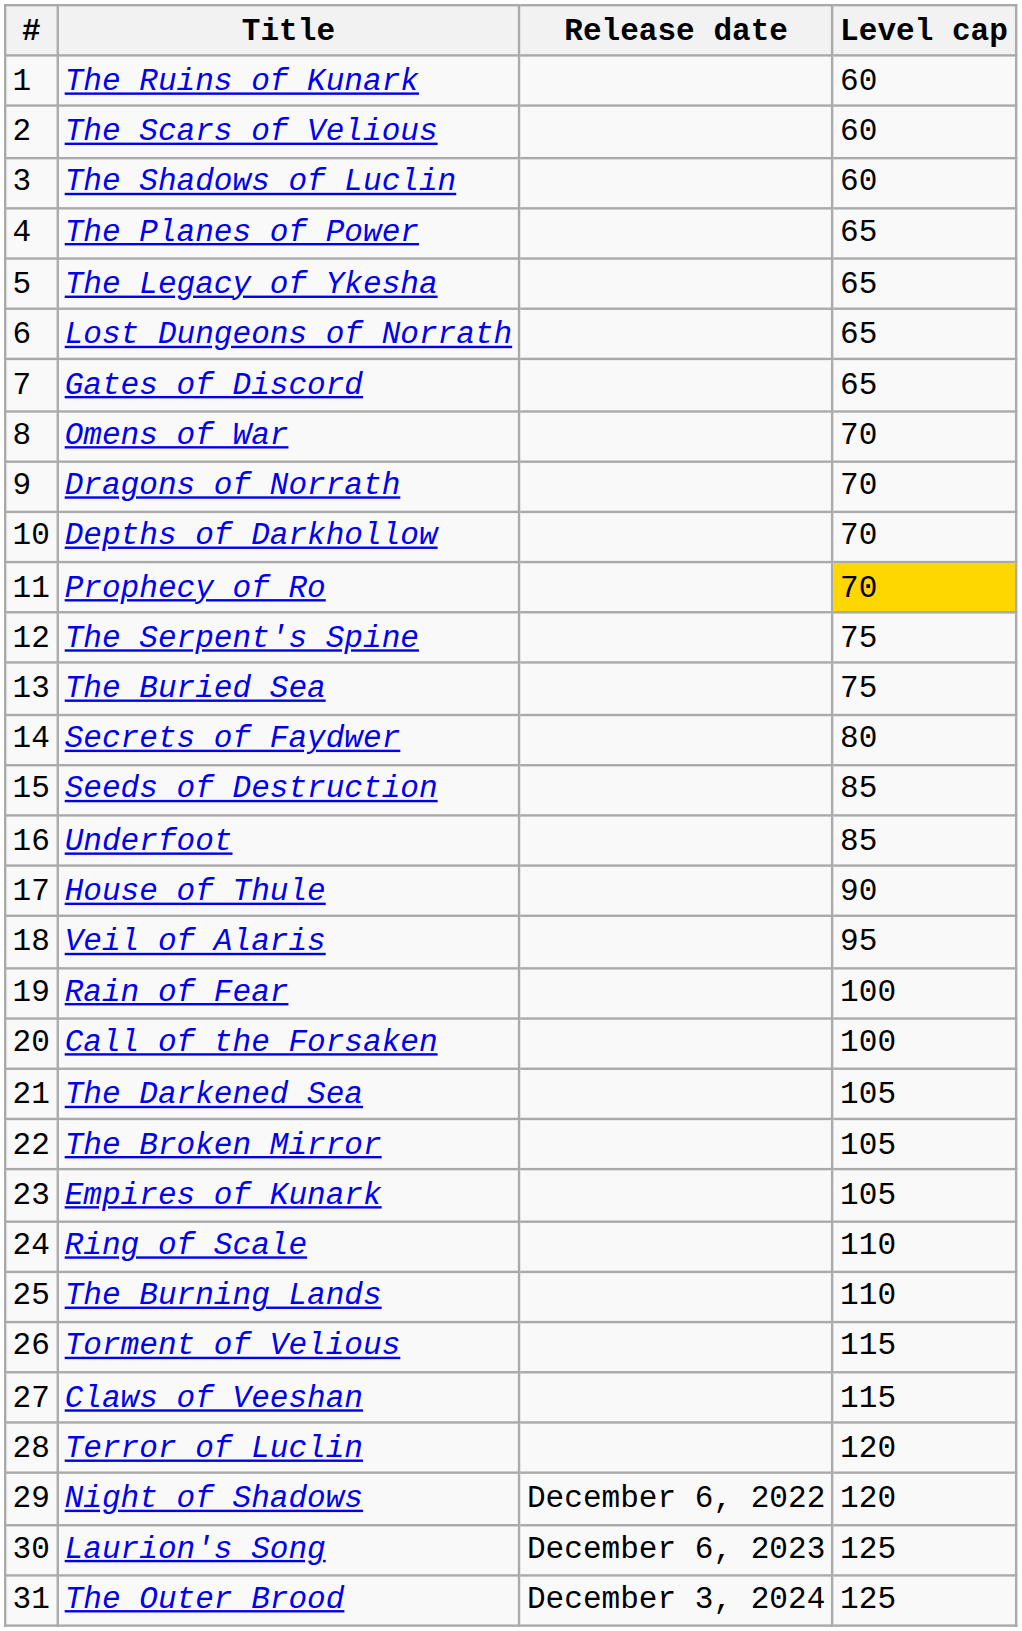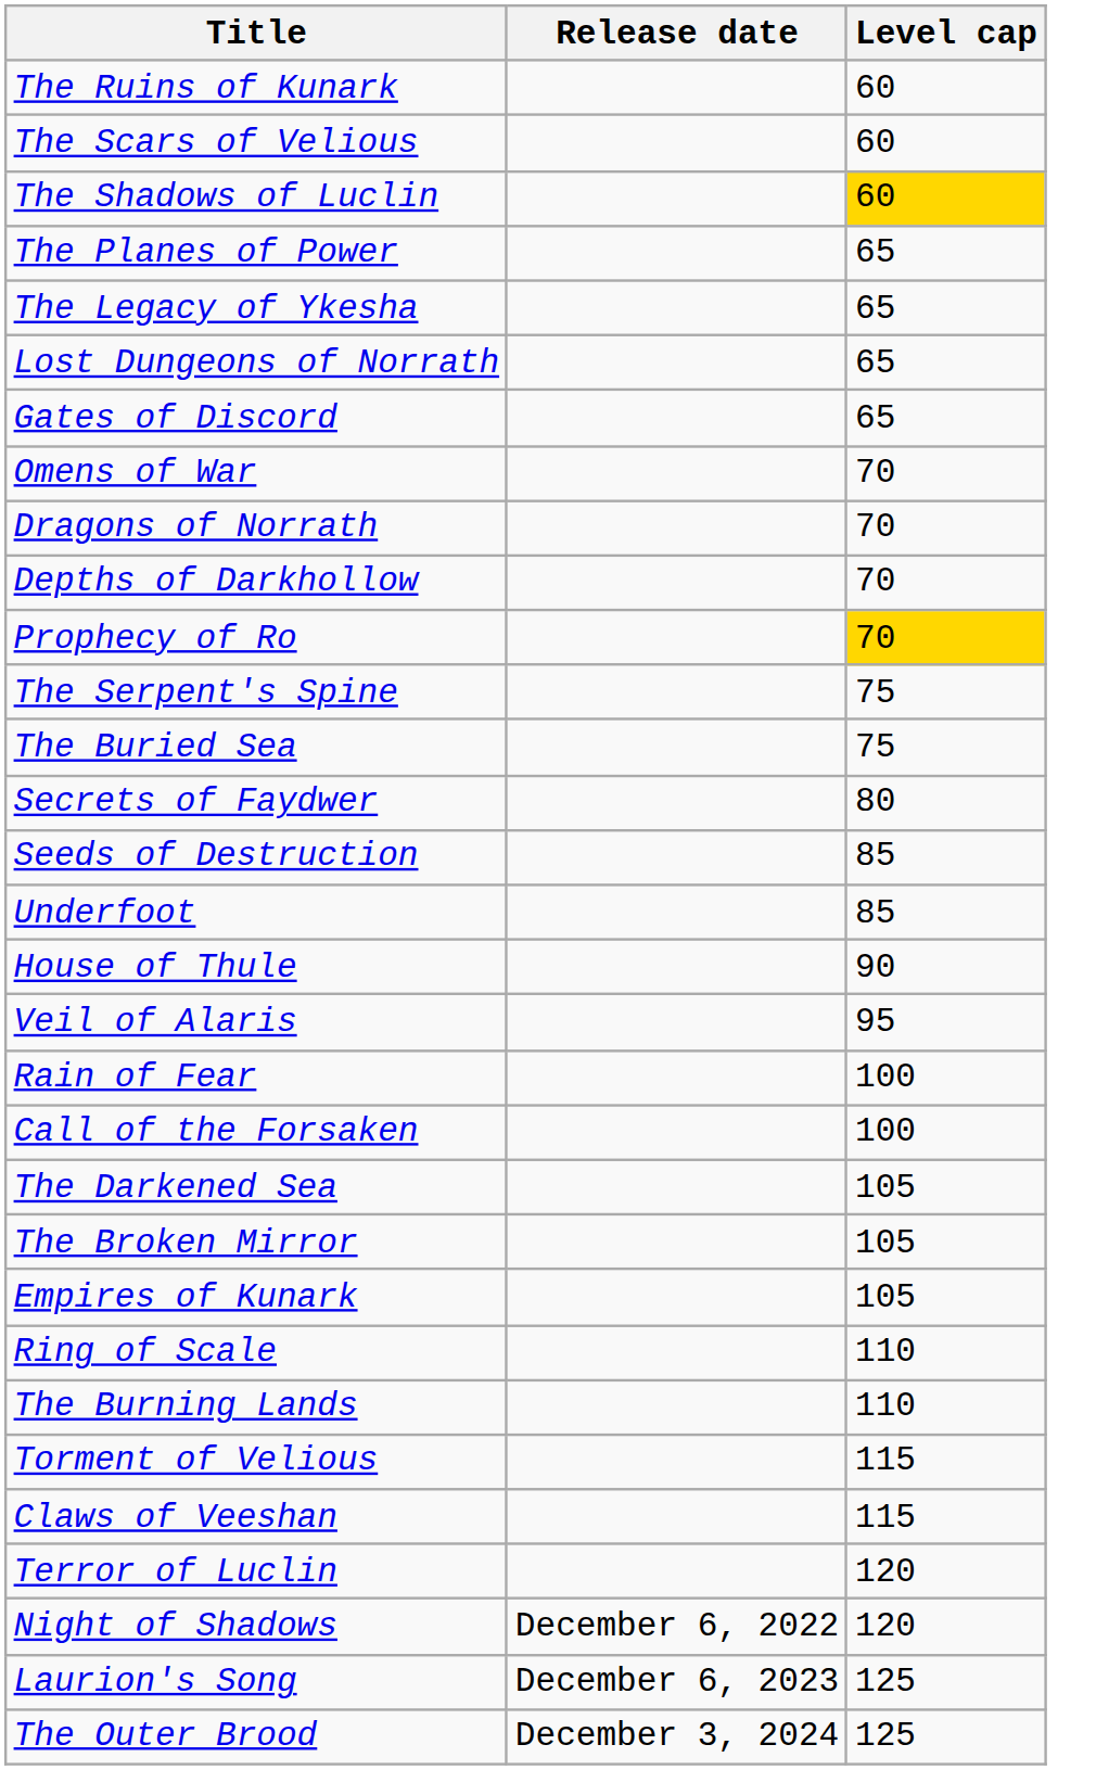- column: # | 1 | 2 | 3 | 4 | 5 | 6 | 7 | 8 | 9 | 10 | 11 | 12 | 13 | 14 | 15 | 16 | 17 | 18 | 19 | 20 | 21 | 22 | 23 | 24 | 25 | 26 | 27 | 28 | 29 | 30 | 31
The Shadows of Luclin | Level cap: no background -> gold background
